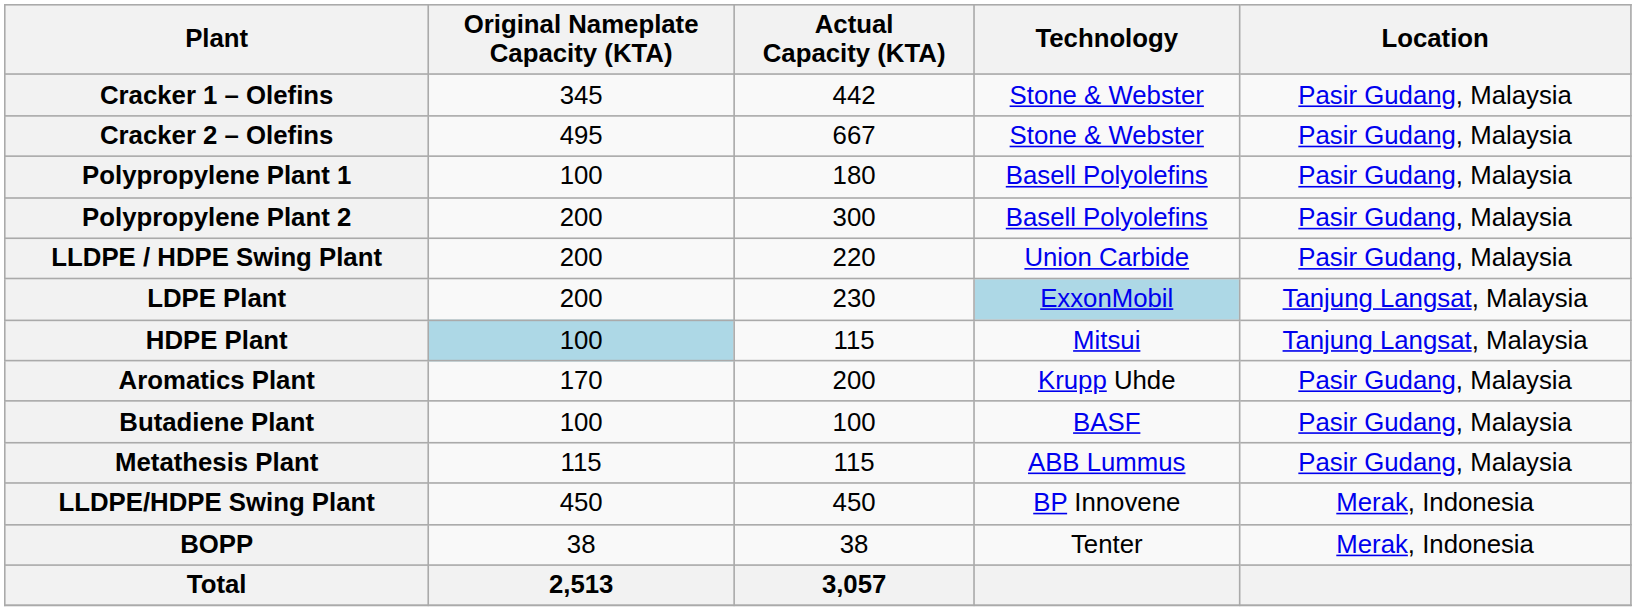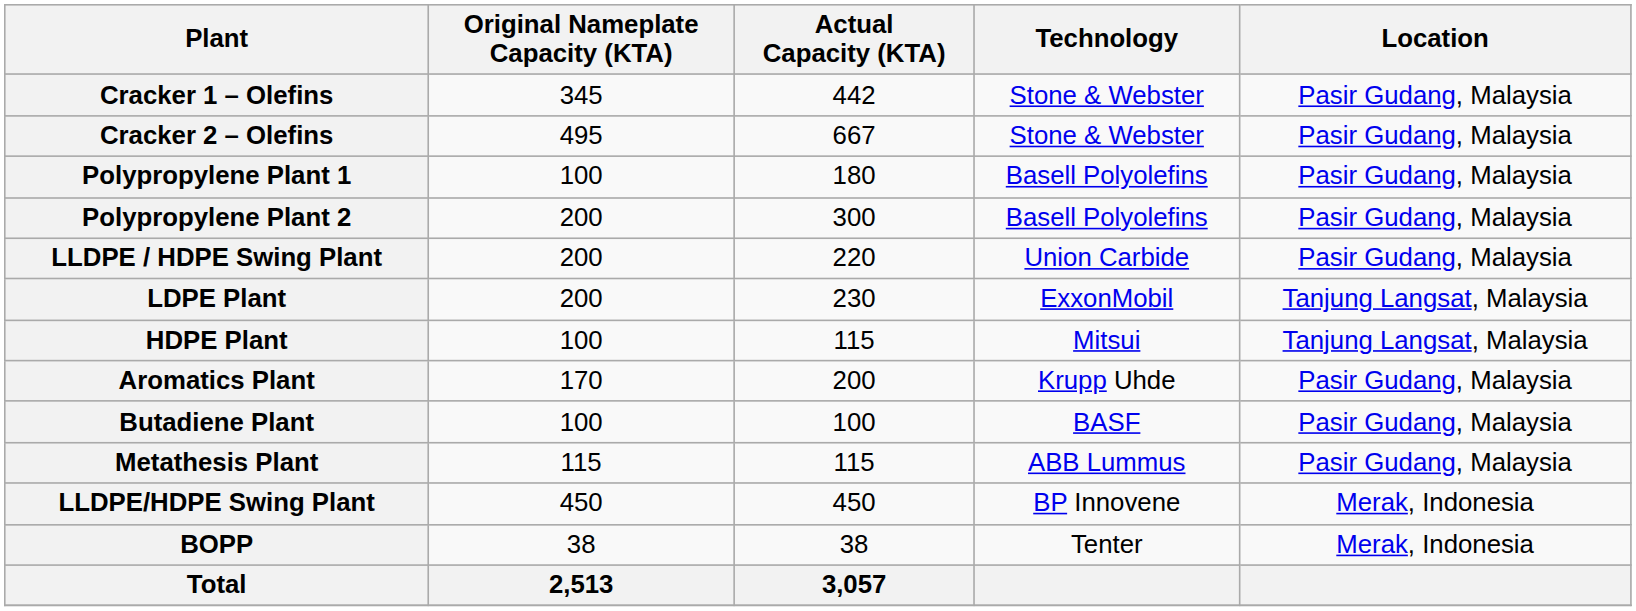LDPE Plant | Technology: lightblue background -> no background
HDPE Plant | Original Nameplate Capacity (KTA): lightblue background -> no background
